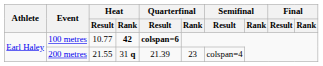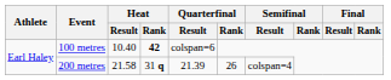100 metres | Heat / Result: 10.77 -> 10.40
100 metres | Quarterfinal / Result: bold -> normal
200 metres | Heat / Result: 21.55 -> 21.58
200 metres | Quarterfinal / Rank: 23 -> 26
